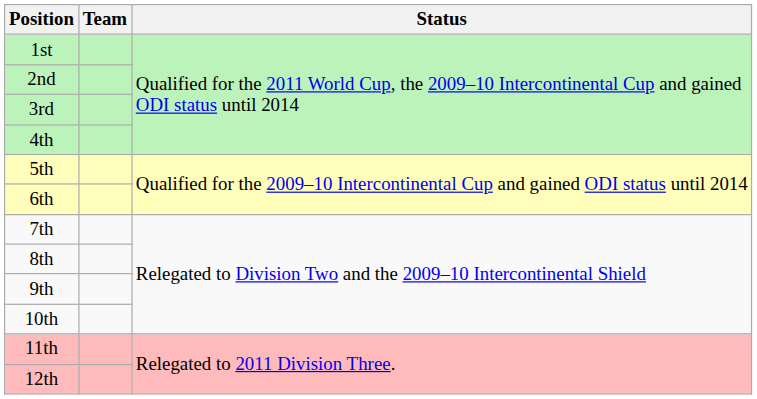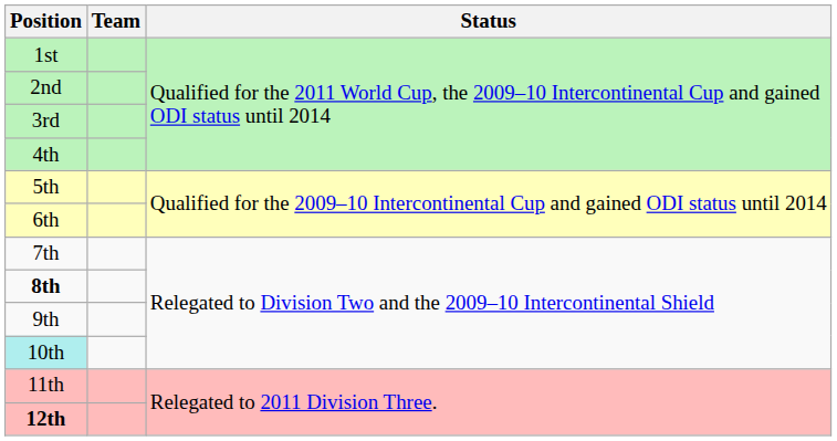8th | Position: normal -> bold
10th | Position: no background -> paleturquoise background
12th | Position: normal -> bold
